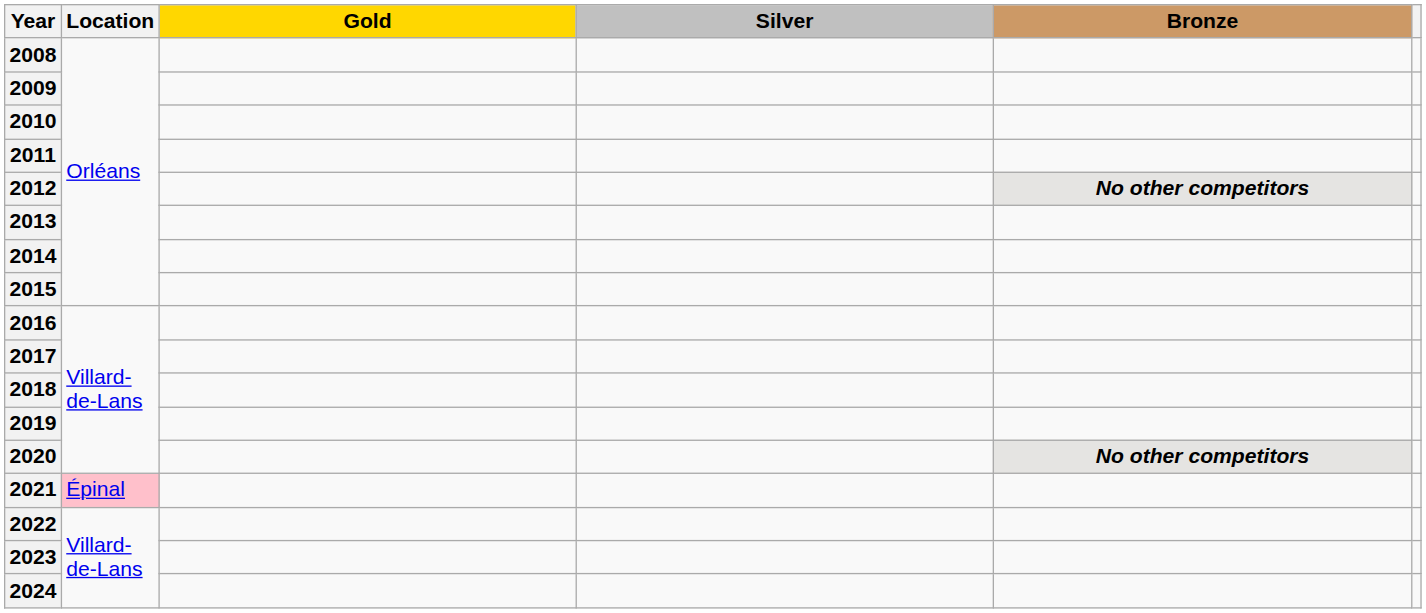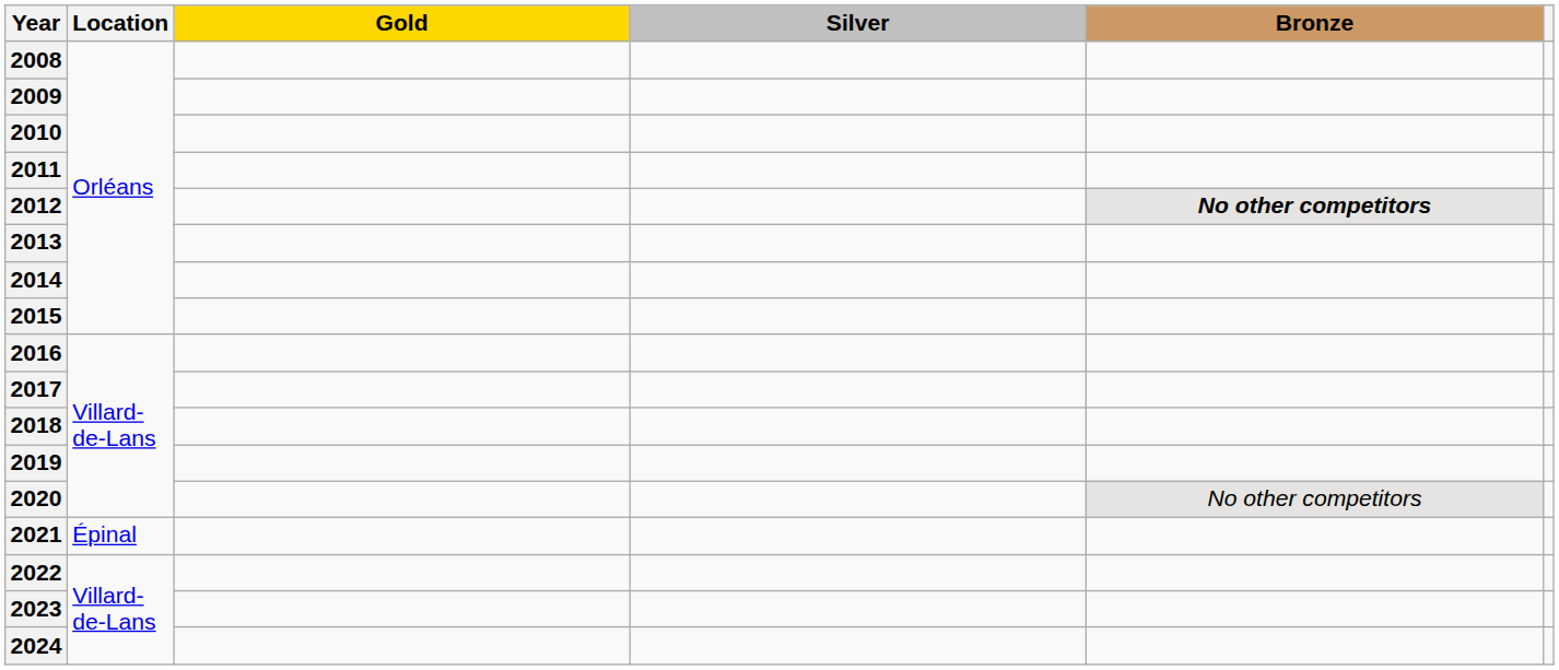2020 | Bronze: bold -> normal
2021 | Location: pink background -> no background
